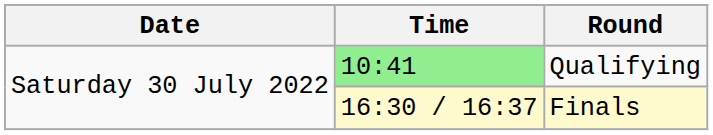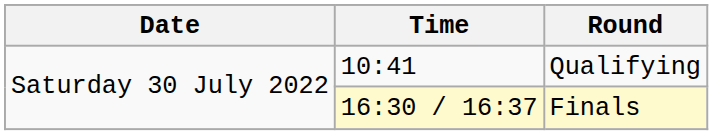Qualifying | Time: lightgreen background -> no background
